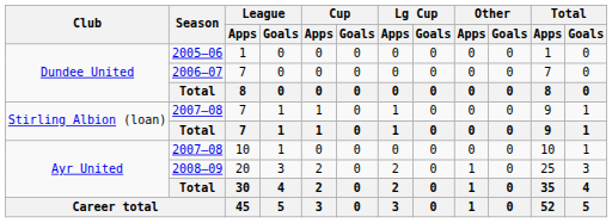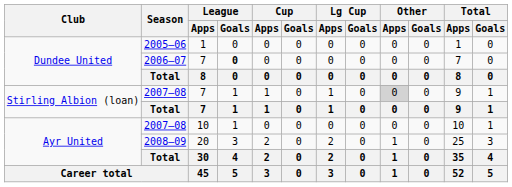2006–07 | League / Goals: normal -> bold
2007–08 / 7 | Other / Apps: no background -> lightgrey background
